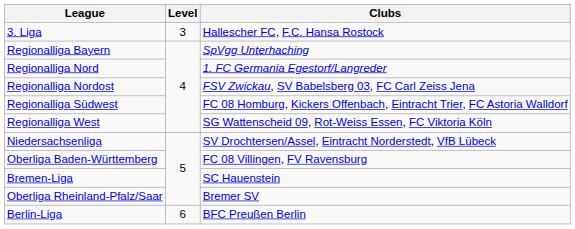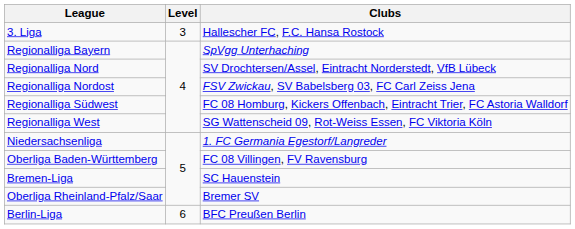Regionalliga Nord | Clubs: 1. FC Germania Egestorf/Langreder -> SV Drochtersen/Assel, Eintracht Norderstedt, VfB Lübeck
Niedersachsenliga | Clubs: SV Drochtersen/Assel, Eintracht Norderstedt, VfB Lübeck -> 1. FC Germania Egestorf/Langreder
